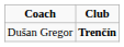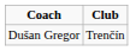Dušan Gregor | Club: bold -> normal
